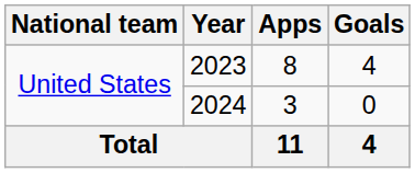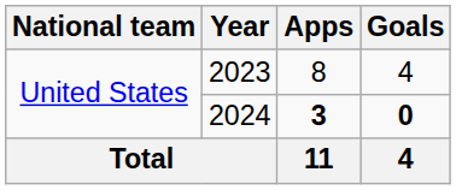2024 | Apps: normal -> bold
2024 | Goals: normal -> bold
